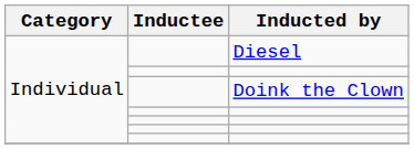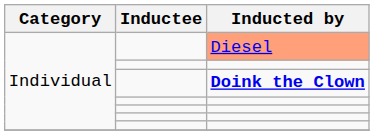Diesel | Inducted by: no background -> lightsalmon background
Doink the Clown | Inducted by: normal -> bold
